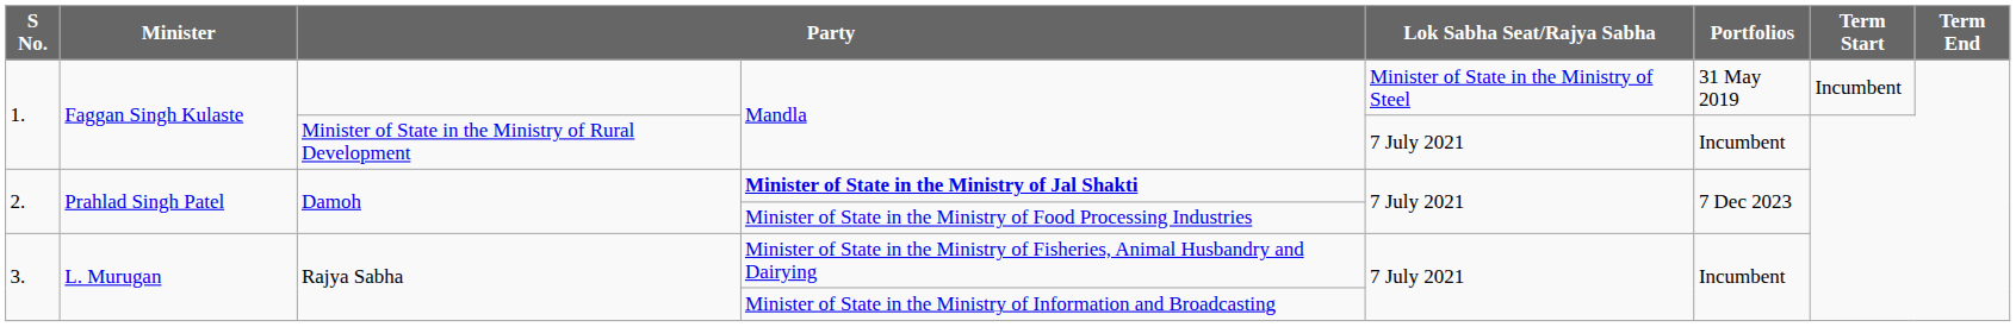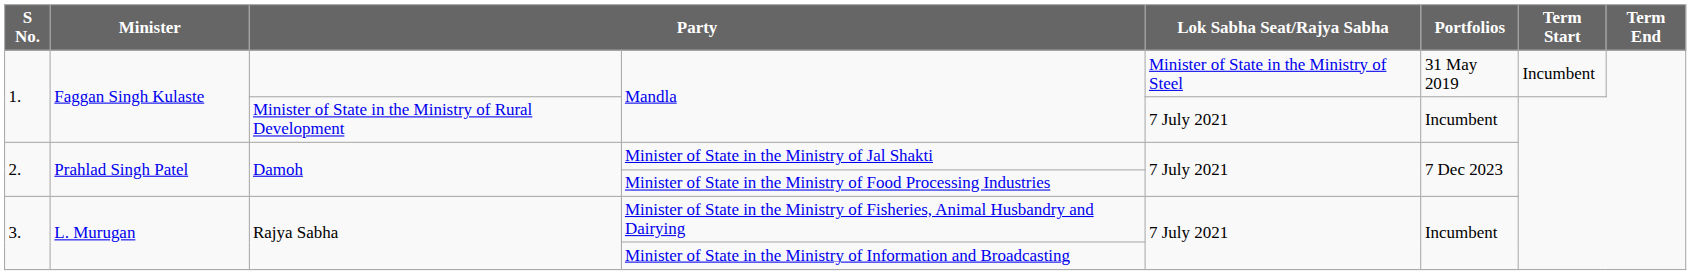Minister of State in the Ministry of Jal Shakti | column 4: bold -> normal
